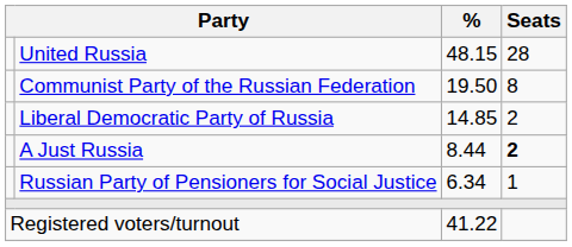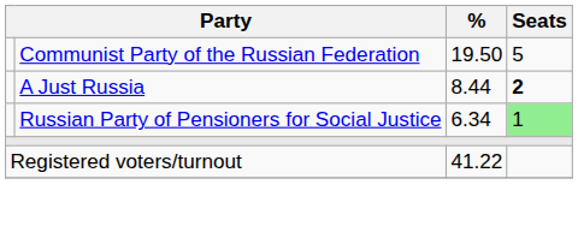- row: United Russia | 48.15 | 28
Communist Party of the Russian Federation | Seats: 8 -> 5
- row: Liberal Democratic Party of Russia | 14.85 | 2
Russian Party of Pensioners for Social Justice | Seats: no background -> lightgreen background
